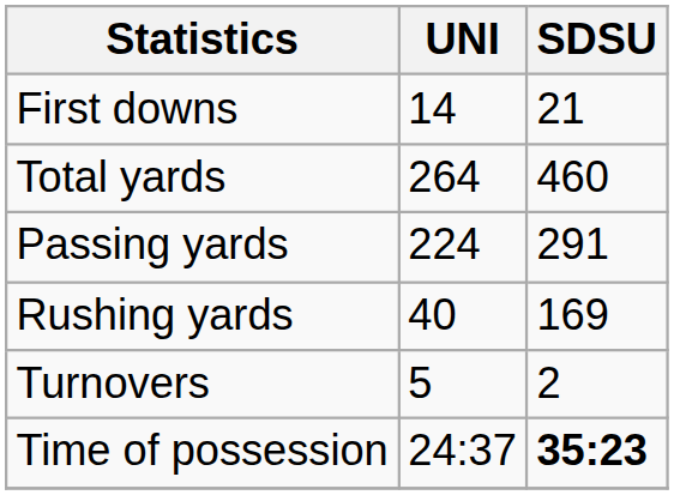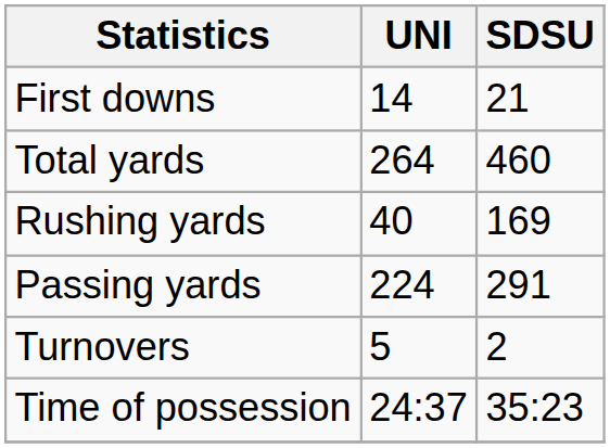rows swapped: Rushing yards <-> Passing yards
Time of possession | SDSU: bold -> normal
